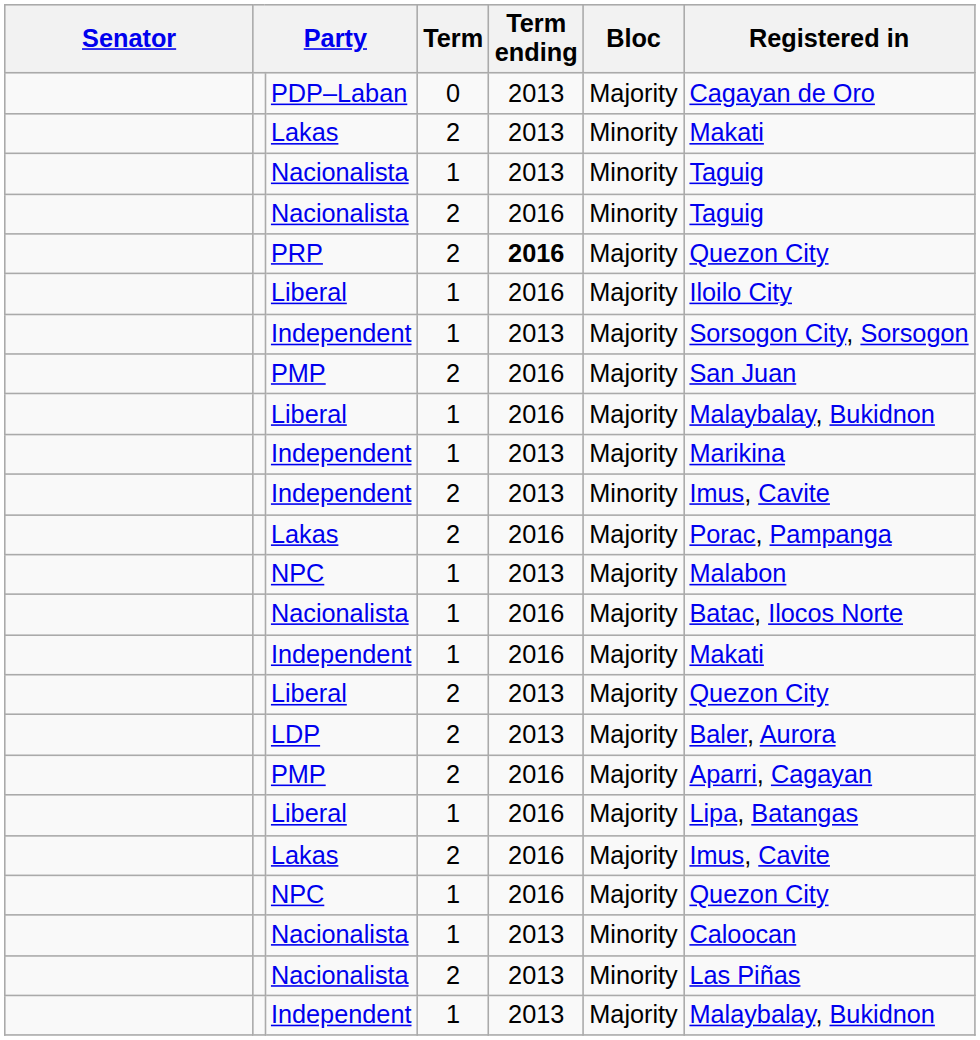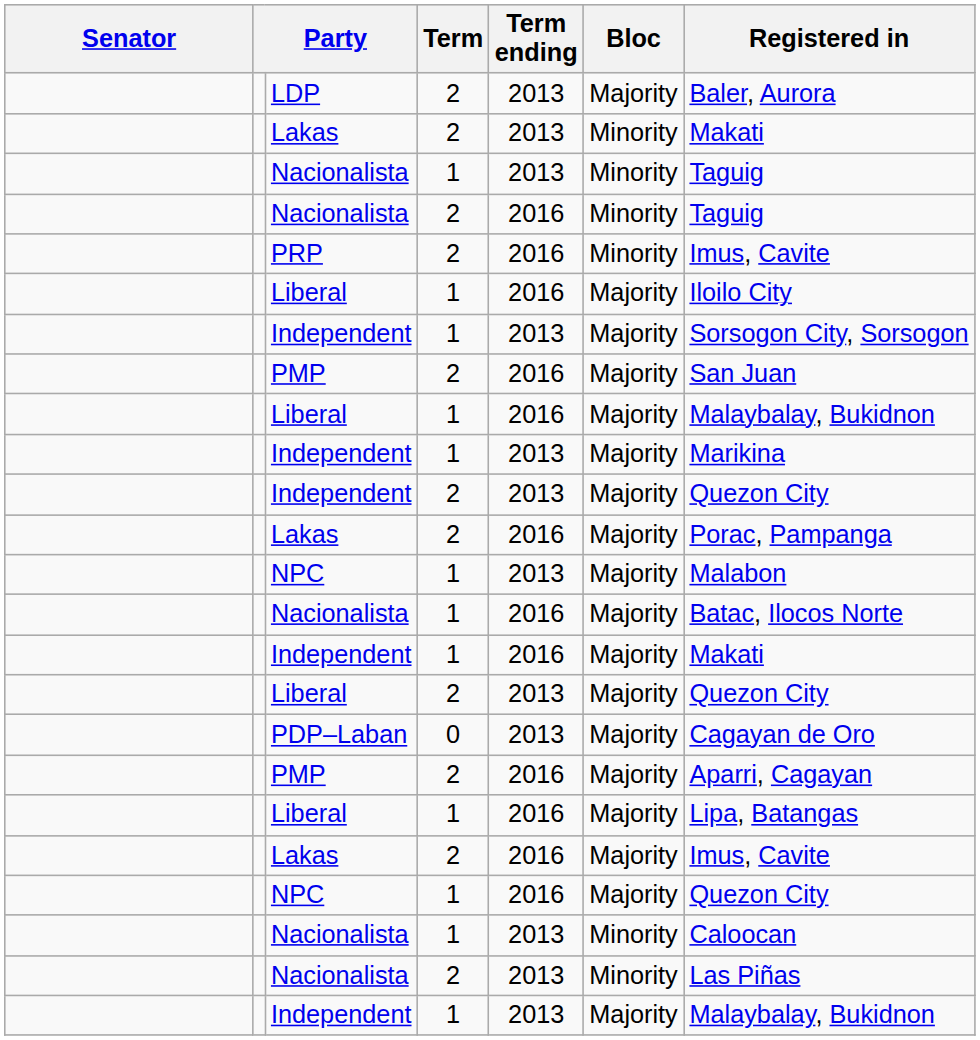rows swapped: LDP <-> PDP–Laban
PRP | Term ending: bold -> normal
PRP | Bloc: Majority -> Minority
PRP | Registered in: Quezon City -> Imus, Cavite
Independent / 2 | Bloc: Minority -> Majority
Independent / 2 | Registered in: Imus, Cavite -> Quezon City
